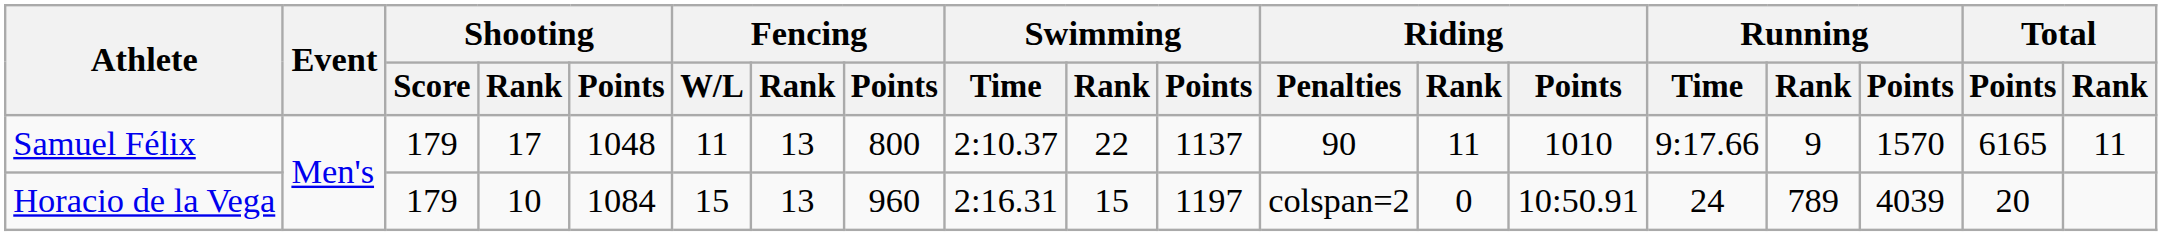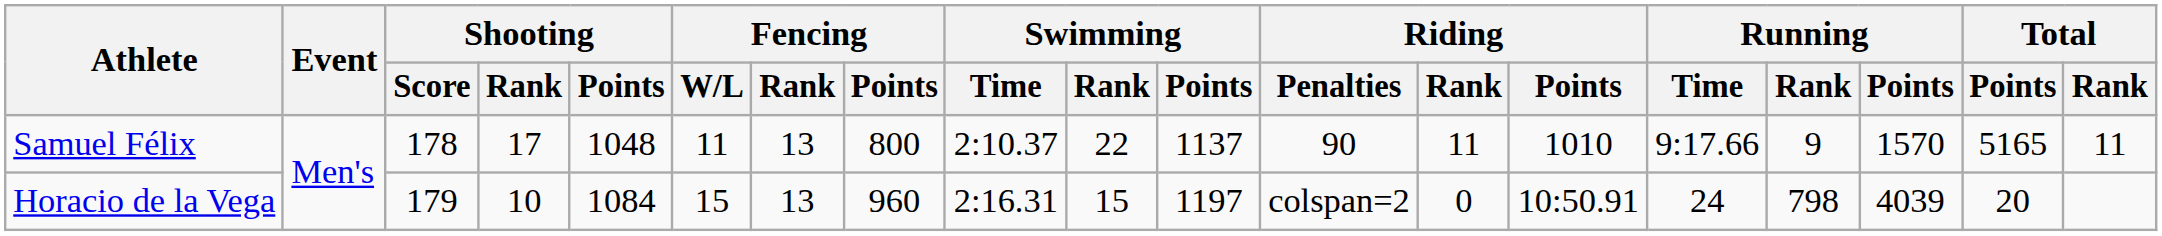Samuel Félix | Shooting / Score: 179 -> 178
Samuel Félix | Total / Points: 6165 -> 5165
Horacio de la Vega | Running / Rank: 789 -> 798
